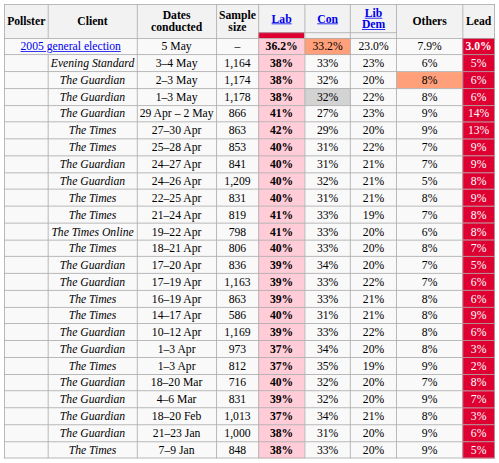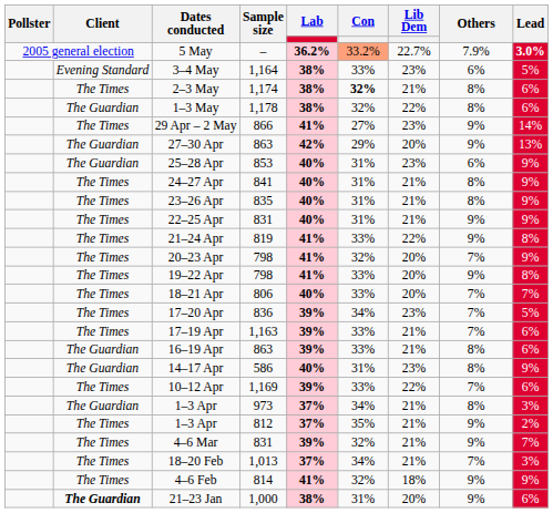5 May | Lib Dem: 23.0% -> 22.7%
2–3 May | Client: The Guardian -> The Times
2–3 May | Con: normal -> bold
2–3 May | Lib Dem: 20% -> 21%
2–3 May | Others: lightsalmon background -> no background
1–3 May | Con: lightgrey background -> no background
29 Apr – 2 May | Client: The Guardian -> The Times
27–30 Apr | Client: The Times -> The Guardian
25–28 Apr | Client: The Times -> The Guardian
25–28 Apr | Lib Dem: 22% -> 23%
25–28 Apr | Others: 7% -> 6%
24–27 Apr | Client: The Guardian -> The Times
24–27 Apr | Others: 7% -> 8%
- row: The Guardian | 24–26 Apr | 1,209 | 40% | 32% | 21% | 5% | 8%
+ row: The Times | 23–26 Apr | 835 | 40% | 31% | 21% | 8% | 9%
22–25 Apr | Others: 8% -> 9%
21–24 Apr | Lib Dem: 19% -> 22%
21–24 Apr | Others: 7% -> 9%
+ row: The Times | 20–23 Apr | 798 | 41% | 32% | 20% | 7% | 9%
19–22 Apr | Client: The Times Online -> The Times
19–22 Apr | Others: 6% -> 9%
18–21 Apr | Others: 8% -> 7%
17–20 Apr | Client: The Guardian -> The Times
17–20 Apr | Lib Dem: 20% -> 23%
17–19 Apr | Client: The Guardian -> The Times
17–19 Apr | Lib Dem: 22% -> 21%
16–19 Apr | Client: The Times -> The Guardian
14–17 Apr | Client: The Times -> The Guardian
14–17 Apr | Lib Dem: 21% -> 23%
10–12 Apr | Client: The Guardian -> The Times
10–12 Apr | Others: 8% -> 7%
1–3 Apr / 973 | Lib Dem: 20% -> 21%
1–3 Apr / 812 | Lib Dem: 19% -> 21%
- row: The Guardian | 18–20 Mar | 716 | 40% | 32% | 20% | 7% | 8%
4–6 Mar | Client: The Guardian -> The Times
4–6 Mar | Lib Dem: 20% -> 21%
18–20 Feb | Client: The Guardian -> The Times
18–20 Feb | Others: 8% -> 7%
+ row: The Times | 4–6 Feb | 814 | 41% | 32% | 18% | 9% | 9%
21–23 Jan | Client: normal -> bold
- row: The Times | 7–9 Jan | 848 | 38% | 33% | 20% | 9% | 5%
